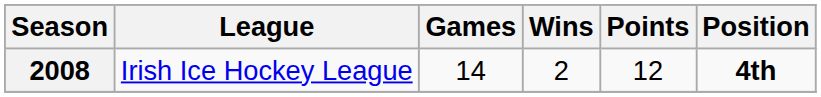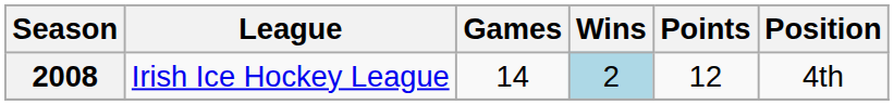2008 | Wins: no background -> lightblue background
2008 | Position: bold -> normal
